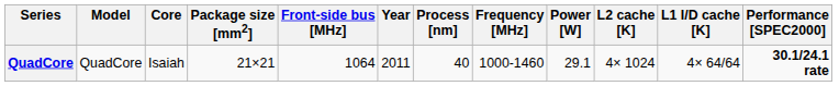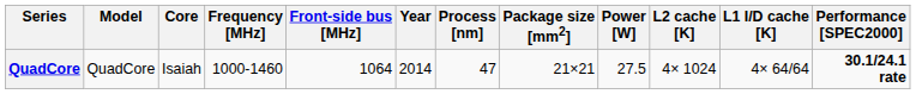columns swapped: Frequency [MHz] <-> Package size [mm2]
row 2 | Year: 2011 -> 2014
row 2 | Process [nm]: 40 -> 47
row 2 | Power [W]: 29.1 -> 27.5
